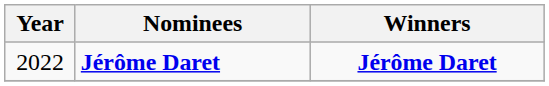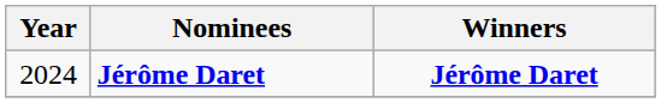row 2 | Year: 2022 -> 2024
